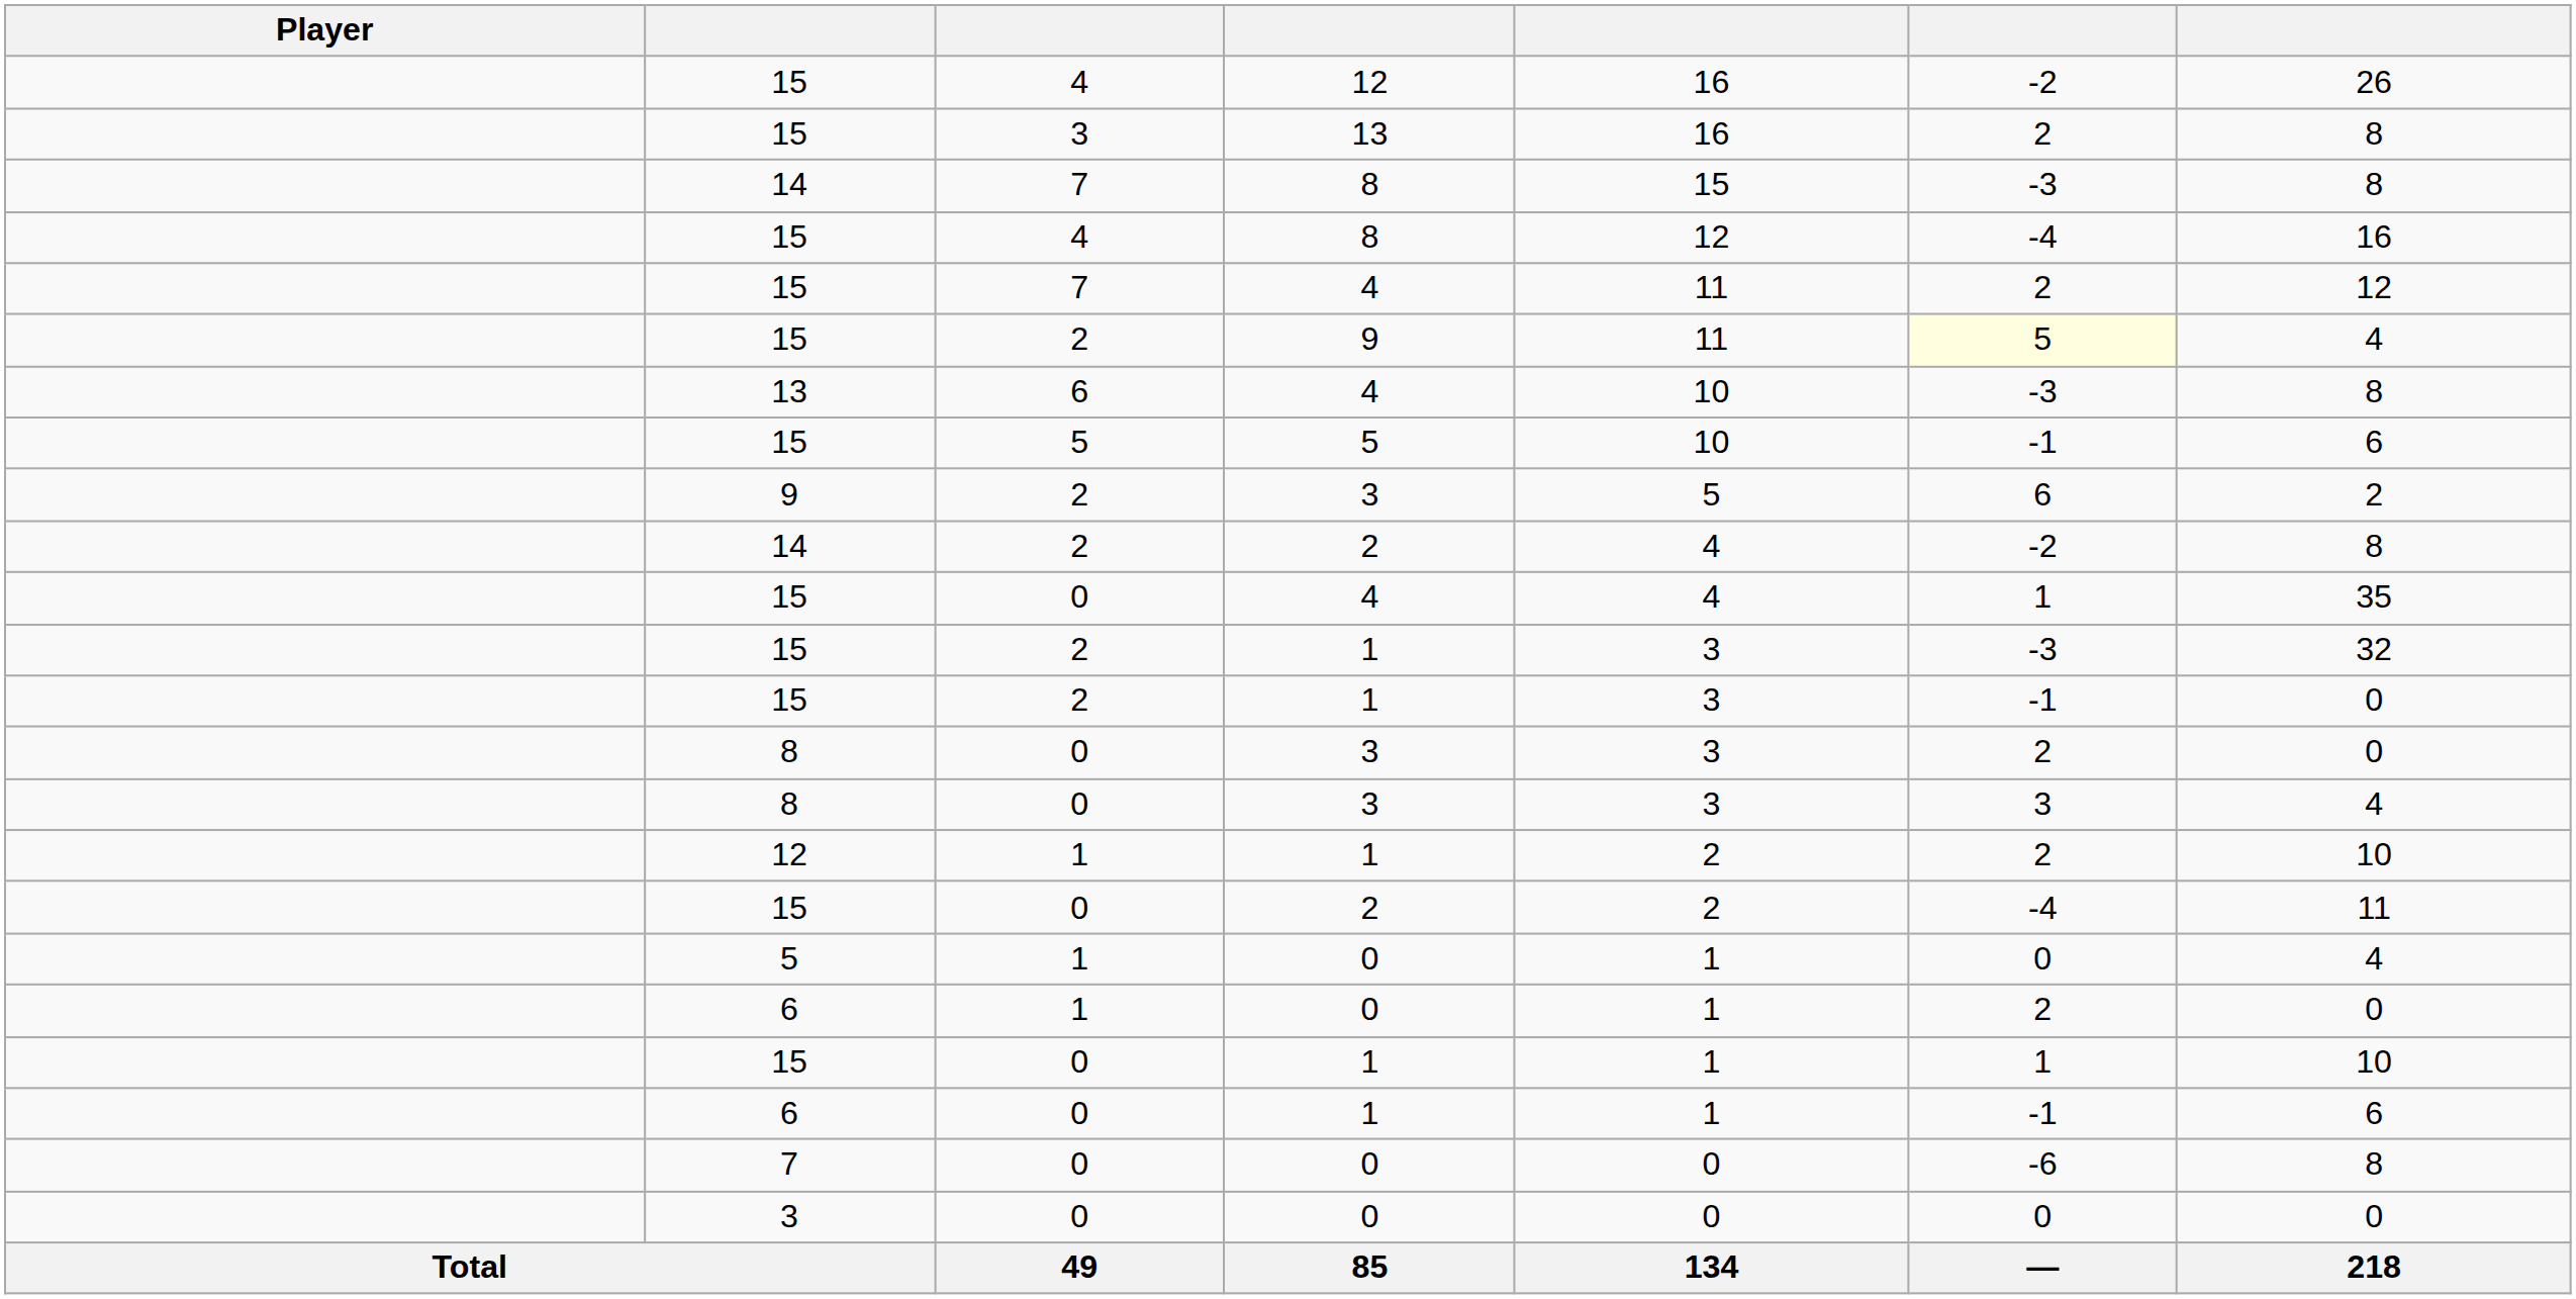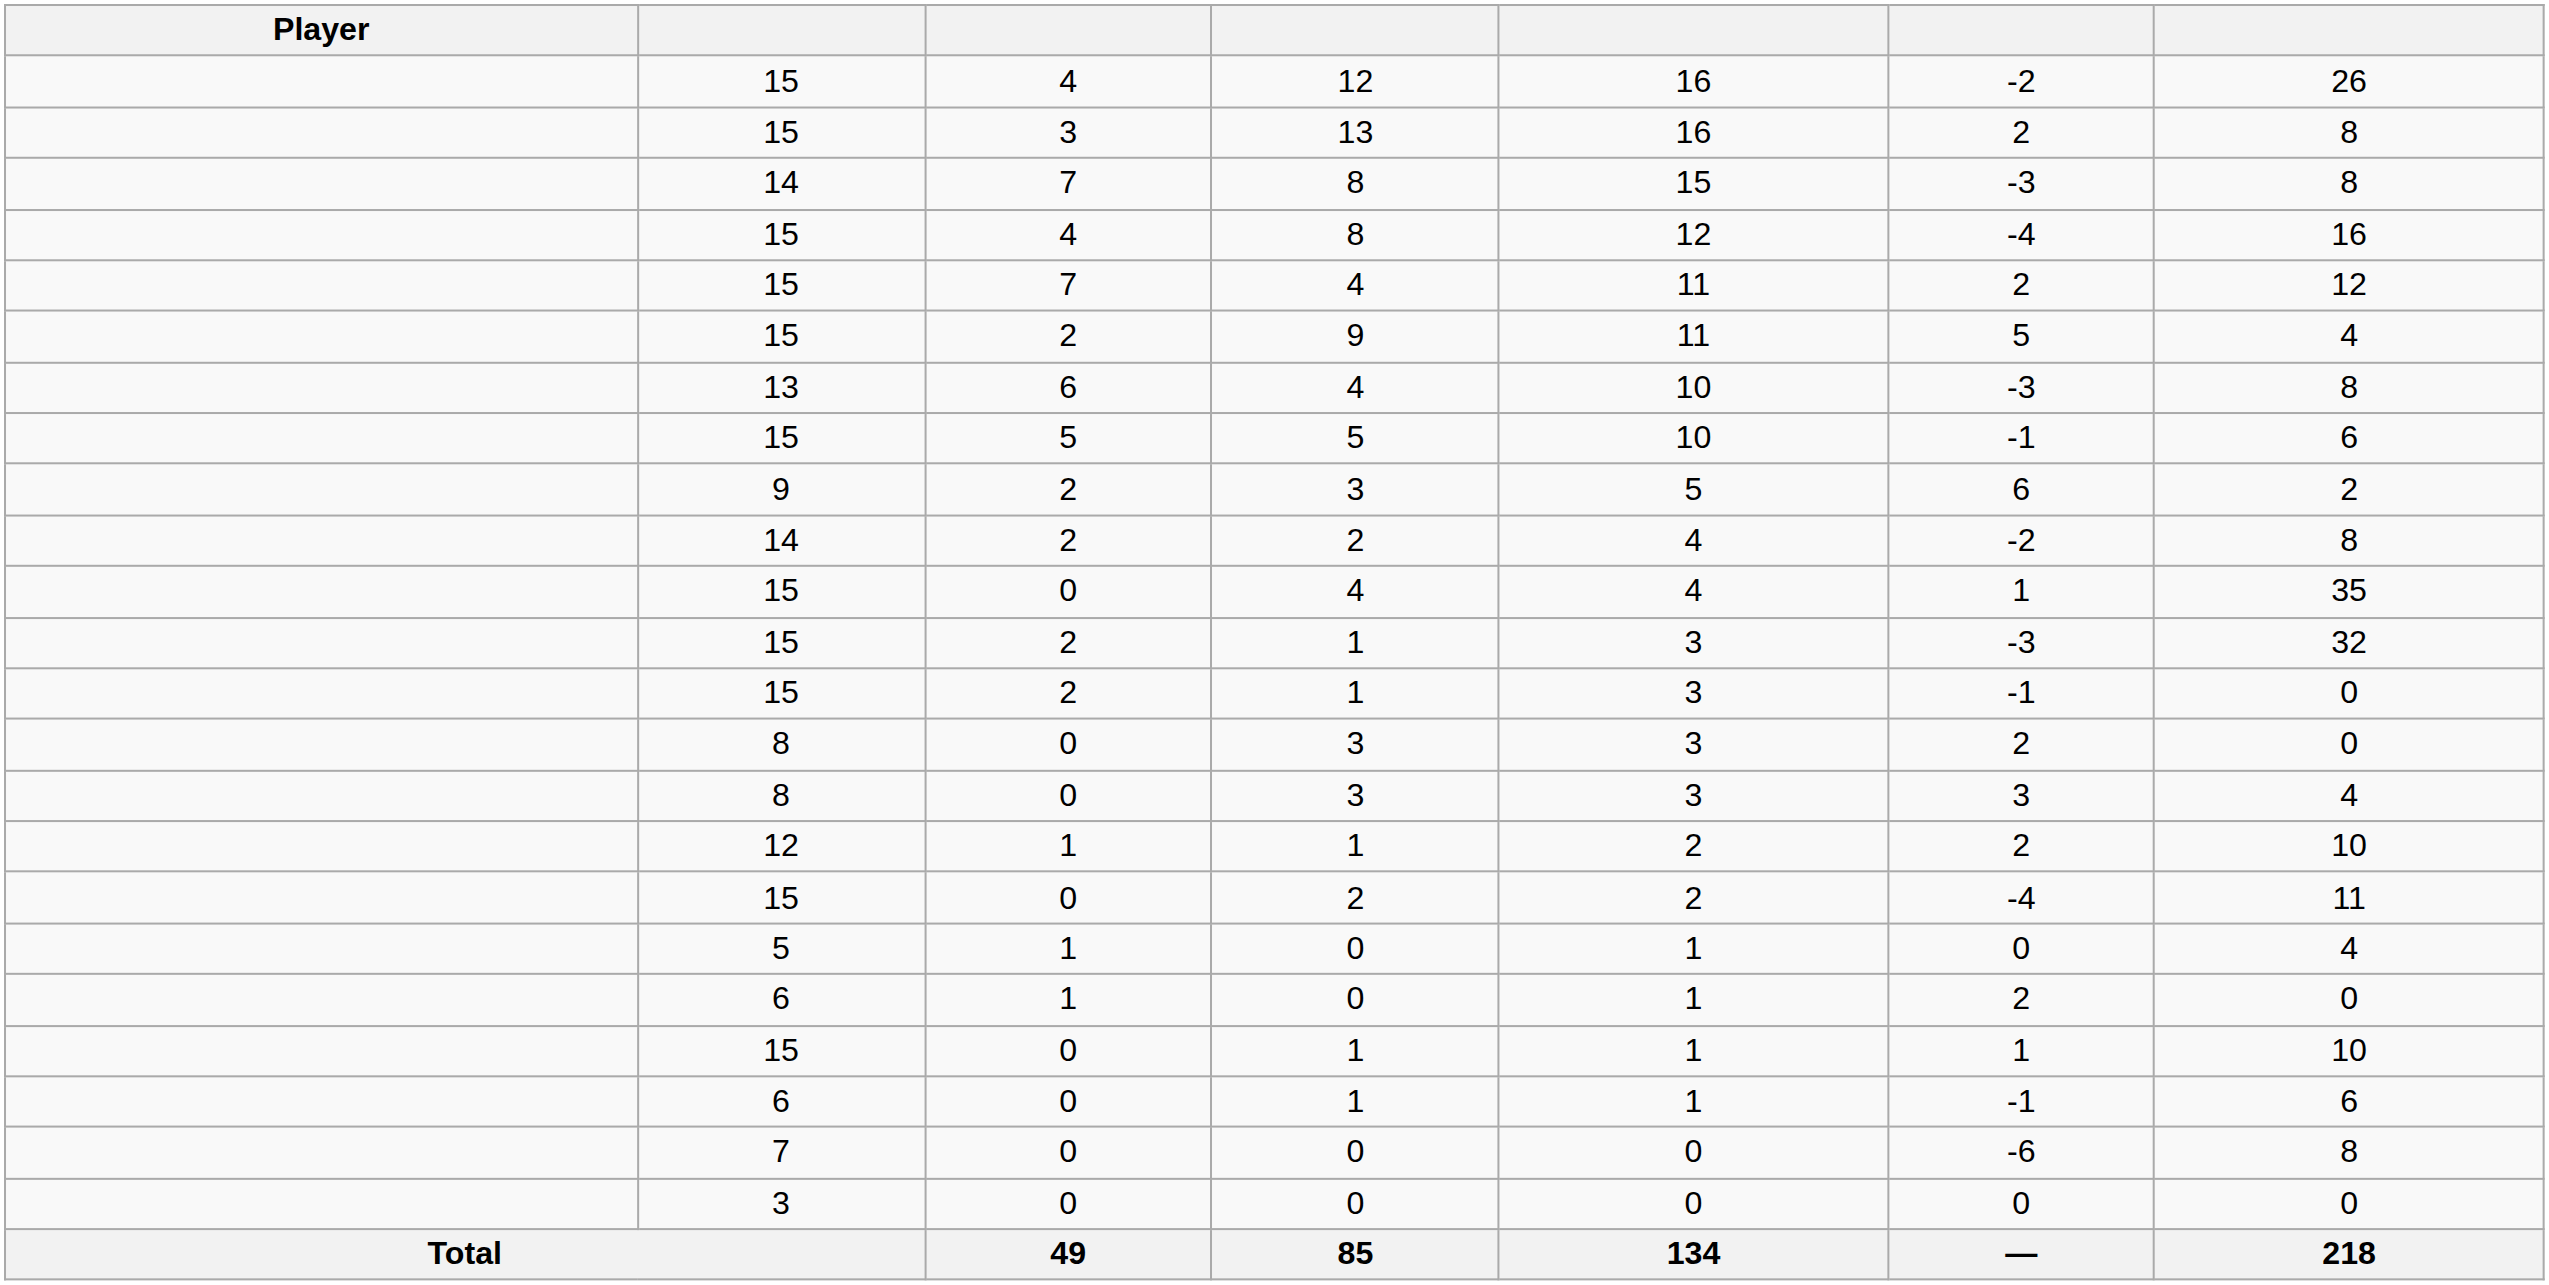15 / 9 | column 6: lightyellow background -> no background
